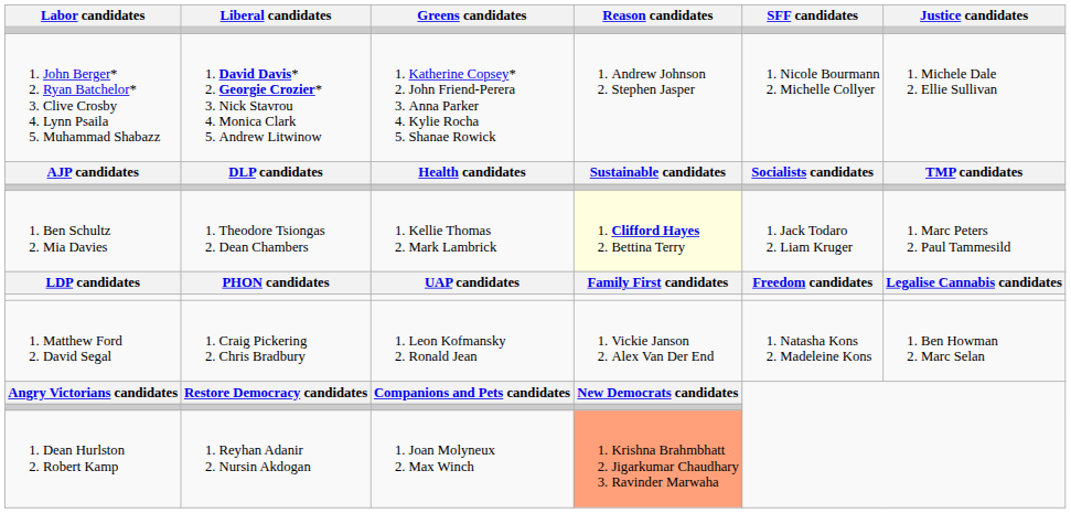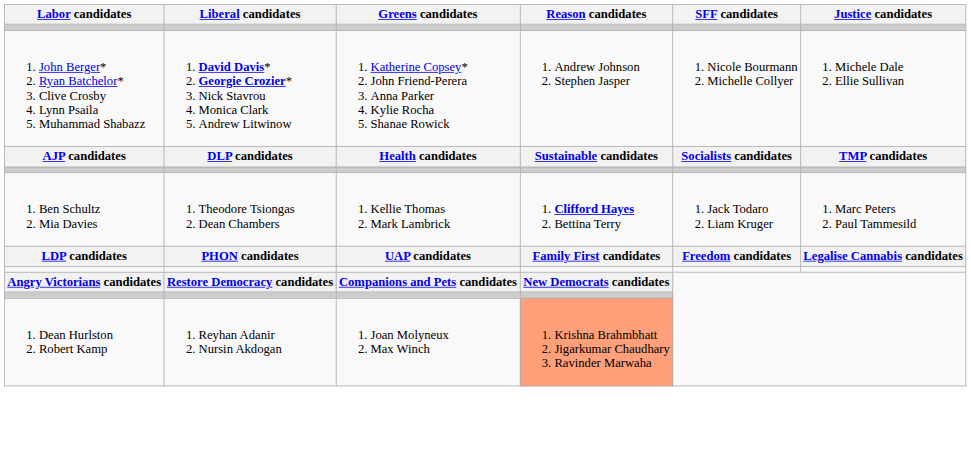Ben Schultz Mia Davies | Reason candidates: lightyellow background -> no background
- row: Matthew Ford David Segal | Craig Pickering Chris Bradbury | Leon Kofmansky Ronald Jean | Vickie Janson Alex Van Der End | Natasha Kons Madeleine Kons | Ben Howman Marc Selan
